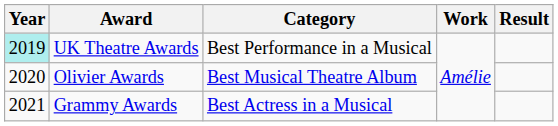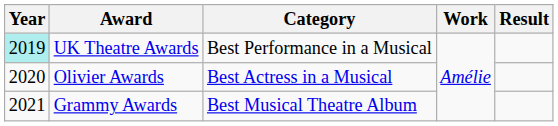Olivier Awards | Category: Best Musical Theatre Album -> Best Actress in a Musical
Grammy Awards | Category: Best Actress in a Musical -> Best Musical Theatre Album
